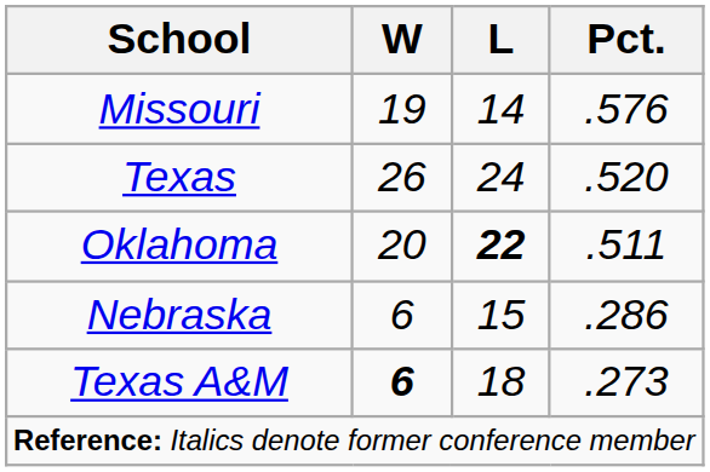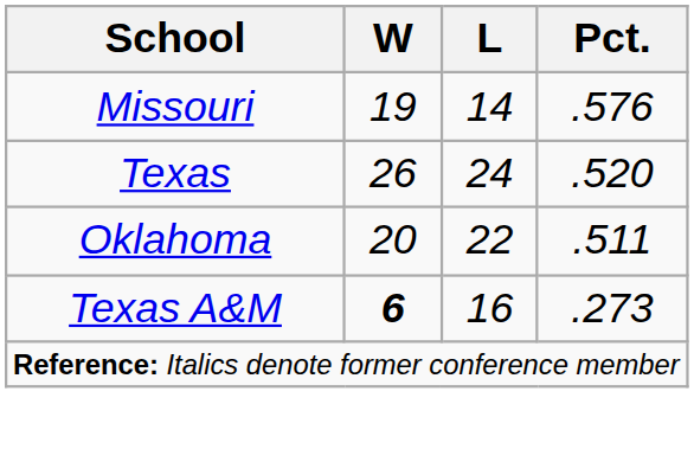Oklahoma | L: bold -> normal
- row: Nebraska | 6 | 15 | .286
Texas A&M | L: 18 -> 16
